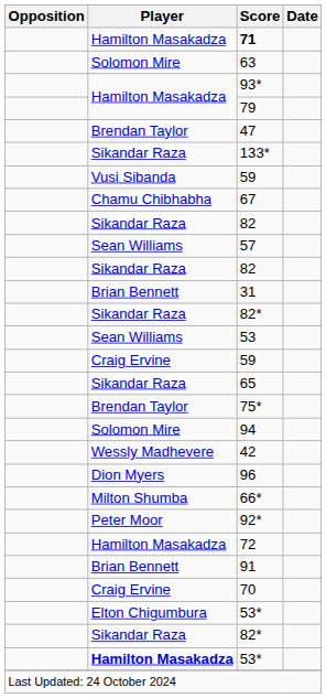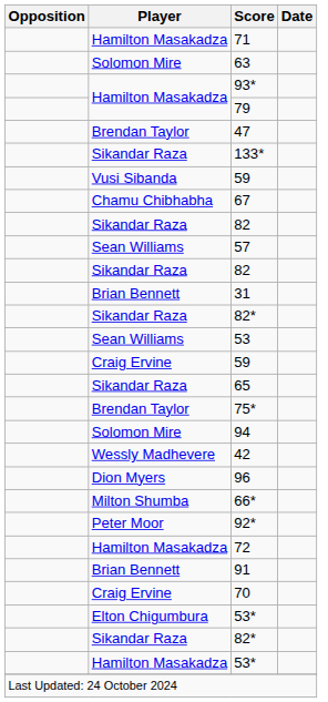71 | Score: bold -> normal
Hamilton Masakadza / 53* | Player: bold -> normal
